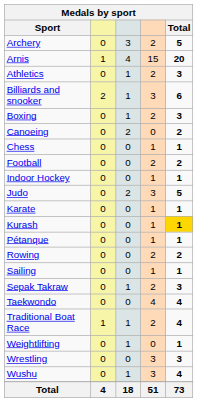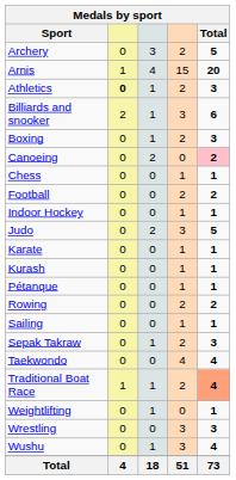Athletics | column 2: normal -> bold
Canoeing | Total: no background -> pink background
Kurash | Total: gold background -> no background
Traditional Boat Race | Total: no background -> lightsalmon background
